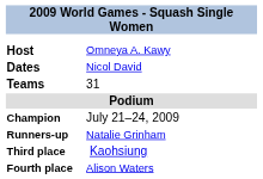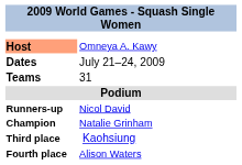row 2 | column 1: no background -> lightsalmon background
row 3 | column 2: Nicol David -> July 21–24, 2009
row 6 | column 1: Champion -> Runners-up
row 6 | column 2: July 21–24, 2009 -> Nicol David
row 7 | column 1: Runners-up -> Champion
